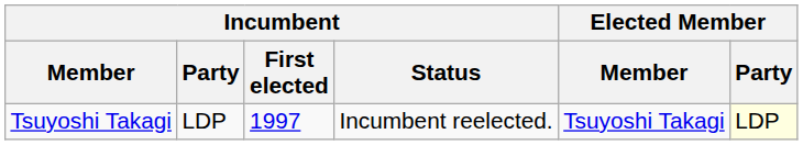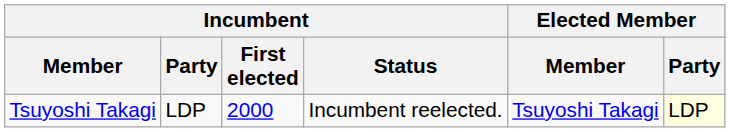row 3 | Incumbent / First elected: 1997 -> 2000
